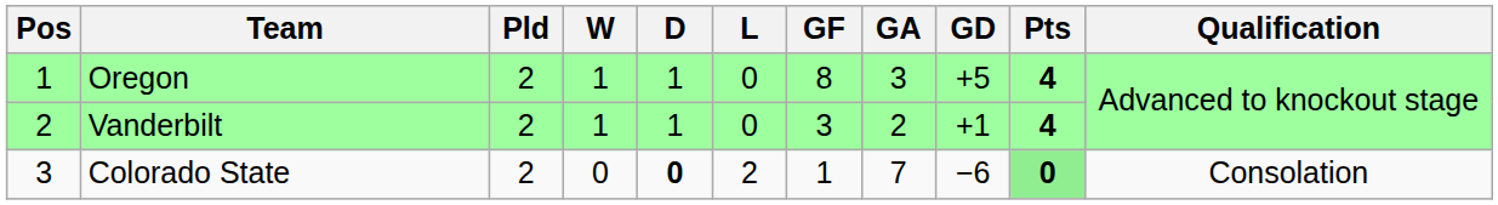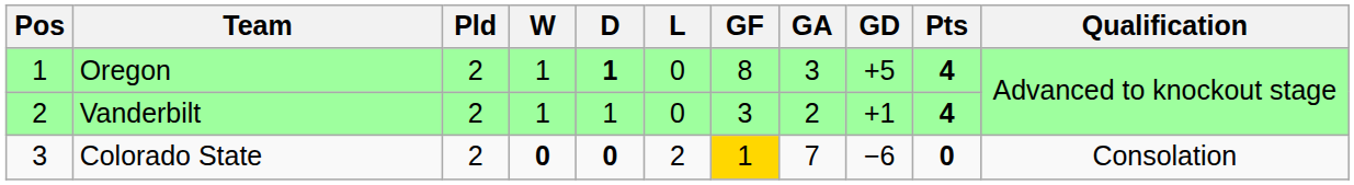Oregon | D: normal -> bold
Colorado State | W: normal -> bold
Colorado State | GF: no background -> gold background
Colorado State | Pts: lightgreen background -> no background
